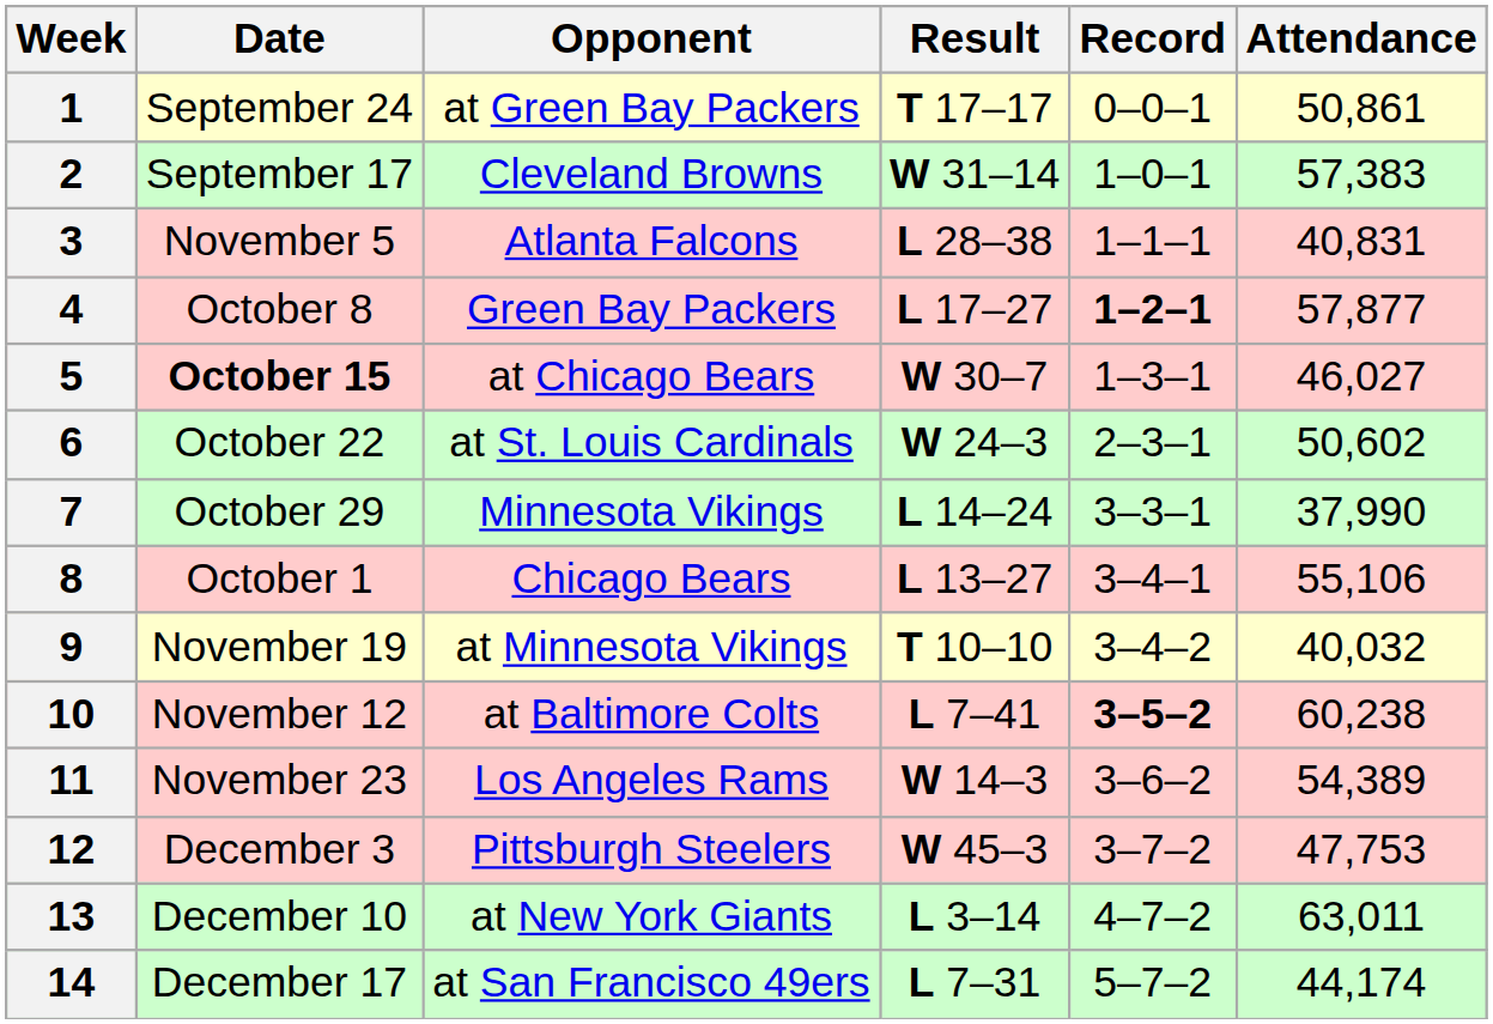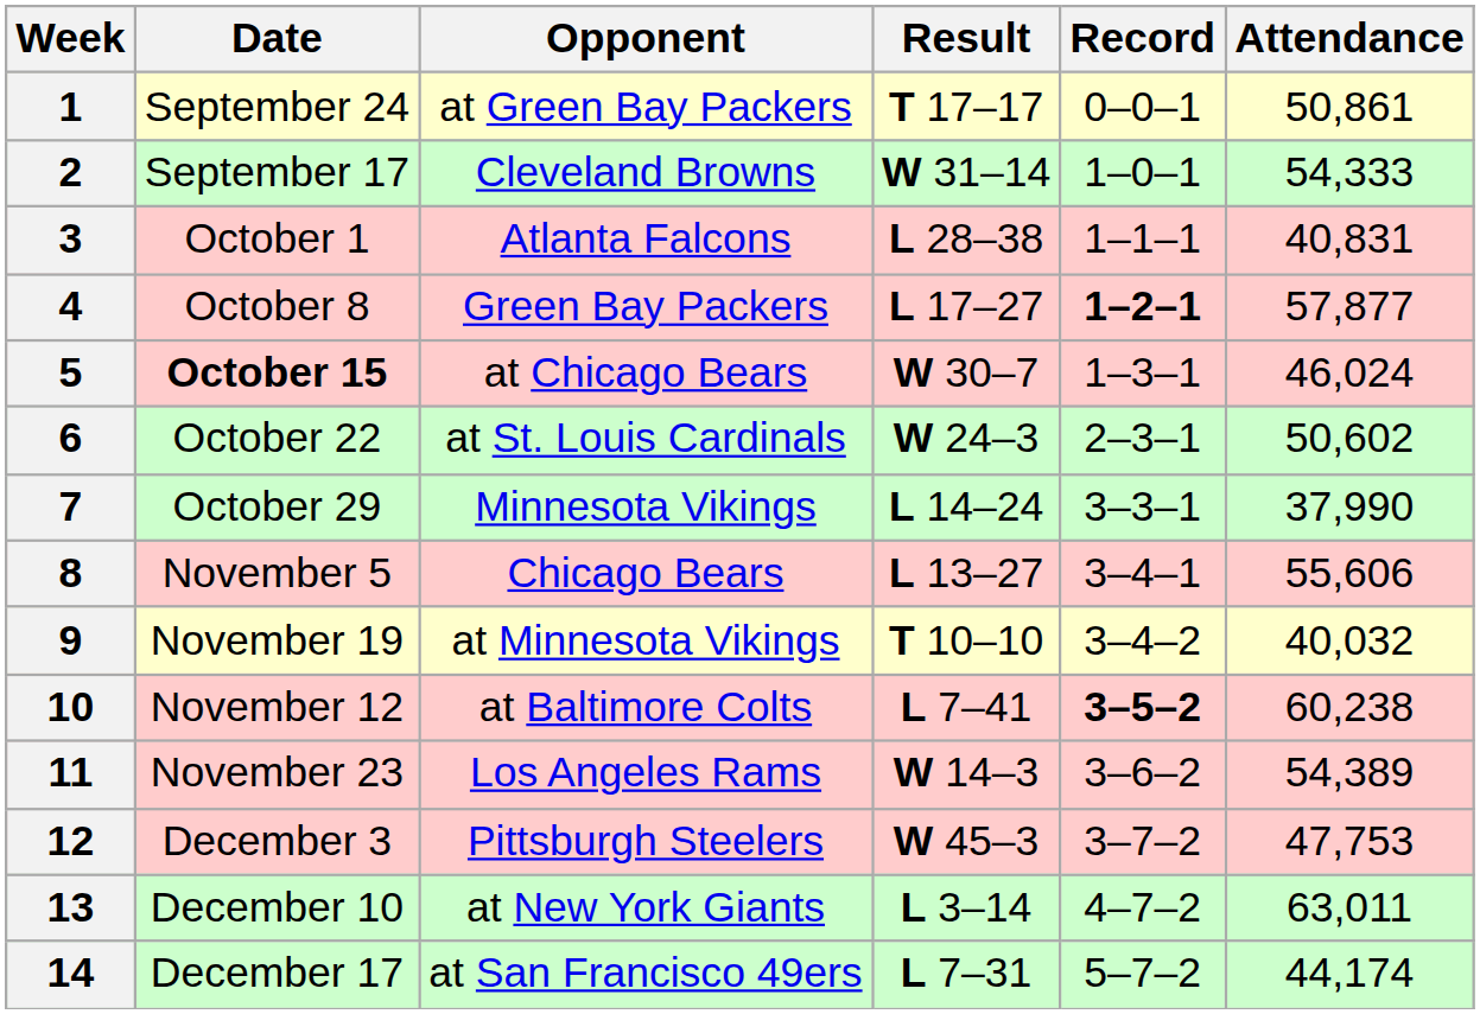2 | Attendance: 57,383 -> 54,333
3 | Date: November 5 -> October 1
5 | Attendance: 46,027 -> 46,024
8 | Date: October 1 -> November 5
8 | Attendance: 55,106 -> 55,606
